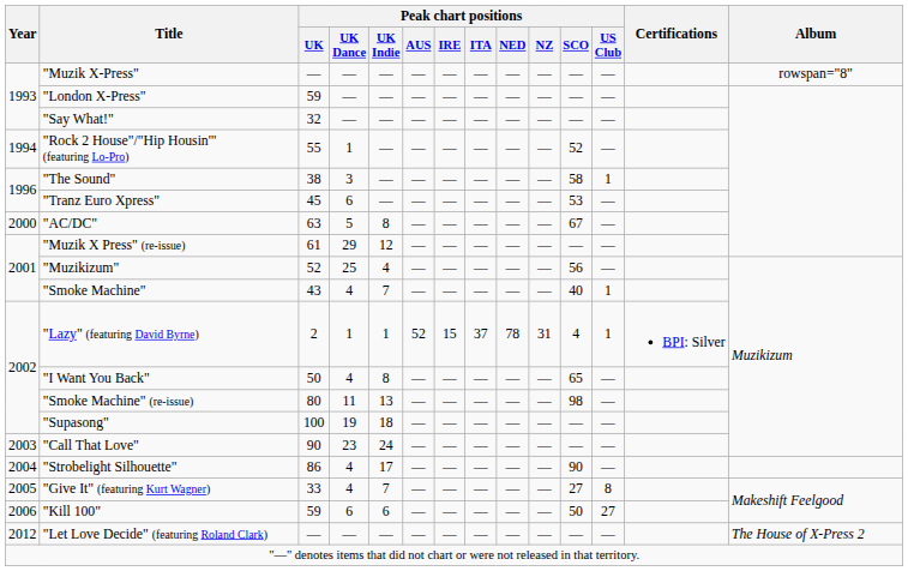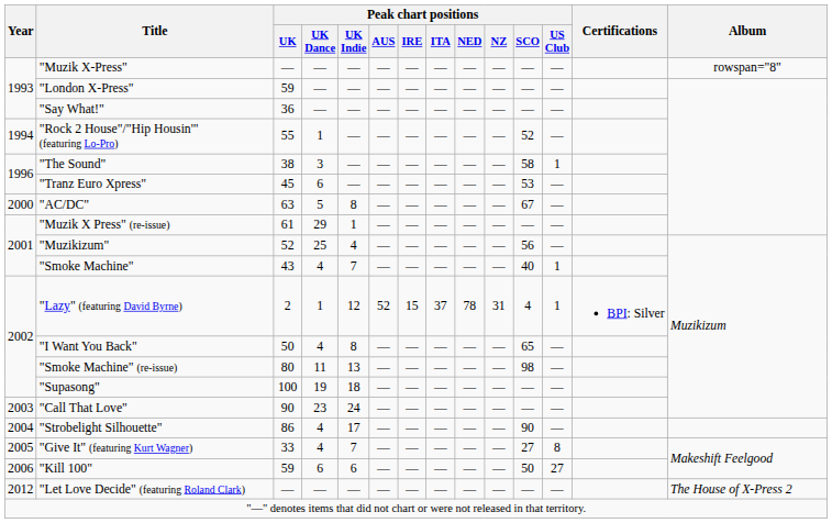"Say What!" | Peak chart positions / UK: 32 -> 36
"Muzik X Press" (re-issue) | Peak chart positions / UK Indie: 12 -> 1
"Lazy" (featuring David Byrne) | Peak chart positions / UK Indie: 1 -> 12
